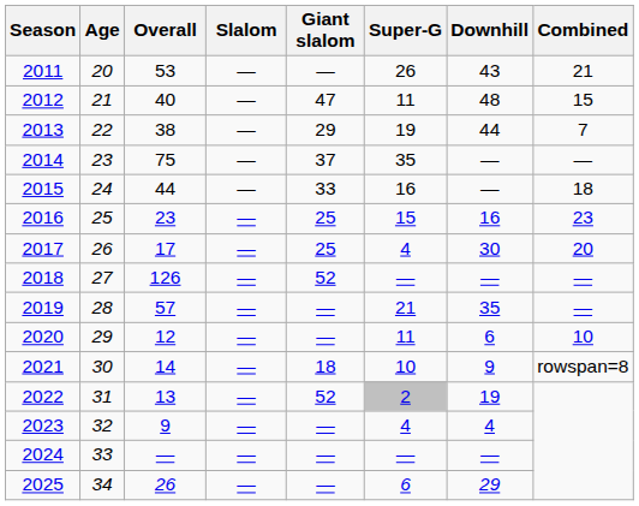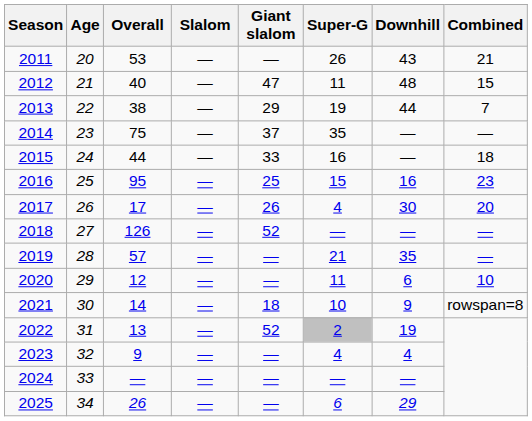2016 | Overall: 23 -> 95
2017 | Giant slalom: 25 -> 26
